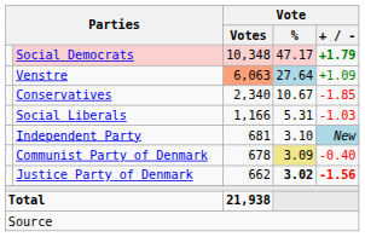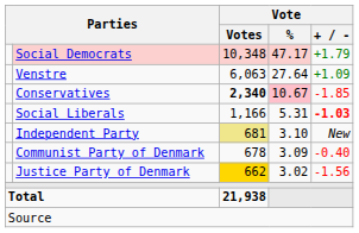Social Democrats | Vote / + / -: bold -> normal
Venstre | Vote / Votes: lightsalmon background -> no background
Venstre | Vote / %: lightblue background -> no background
Conservatives | Vote / Votes: normal -> bold
Conservatives | Vote / %: no background -> pink background
Social Liberals | Vote / + / -: normal -> bold
Independent Party | Vote / Votes: no background -> khaki background
Independent Party | Vote / + / -: lightblue background -> no background
Communist Party of Denmark | Vote / %: khaki background -> no background
Justice Party of Denmark | Vote / Votes: no background -> gold background
Justice Party of Denmark | Vote / %: bold -> normal
Justice Party of Denmark | Vote / + / -: bold -> normal
